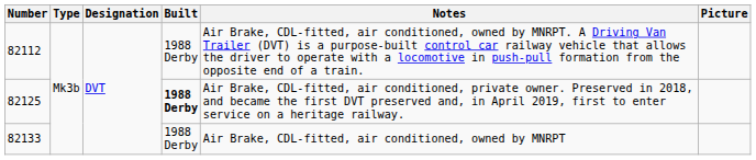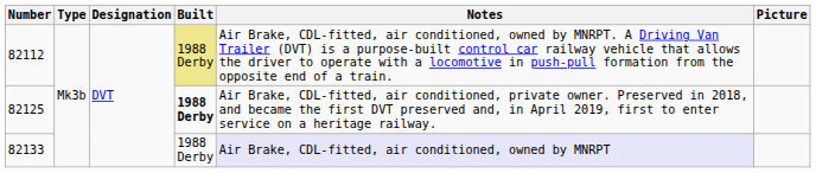82112 | Built: no background -> khaki background
82133 | Notes: no background -> lavender background
